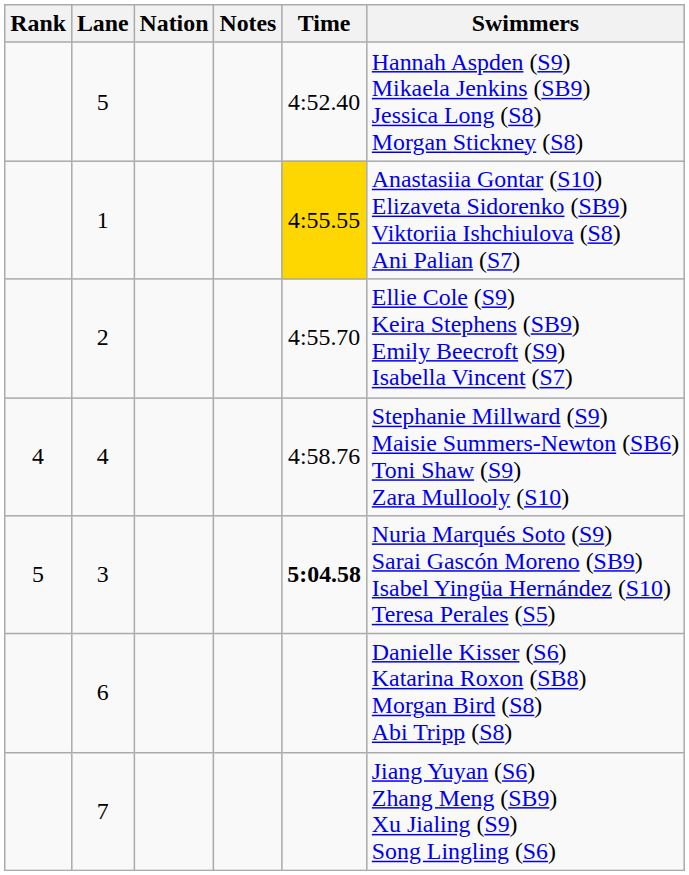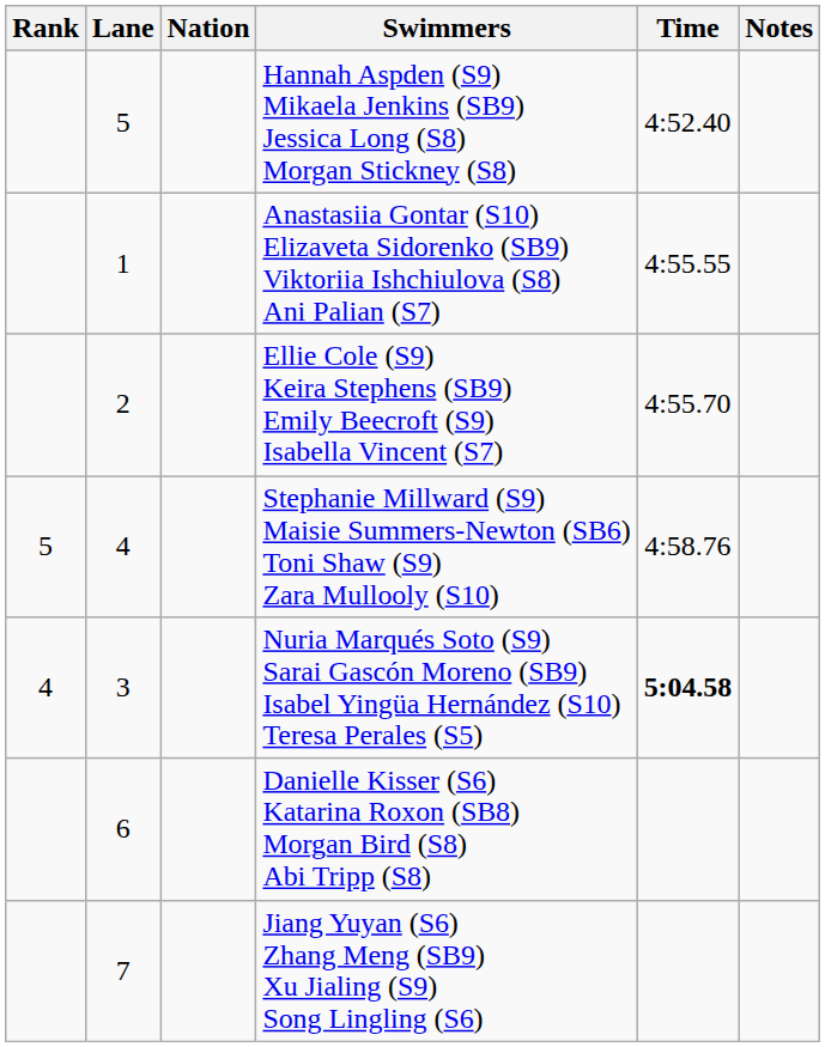columns swapped: Swimmers <-> Notes
row 3 | Time: gold background -> no background
row 5 | Rank: 4 -> 5
row 6 | Rank: 5 -> 4
